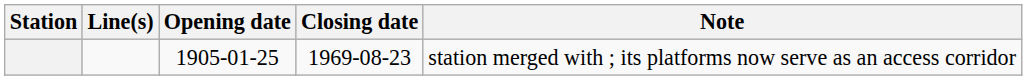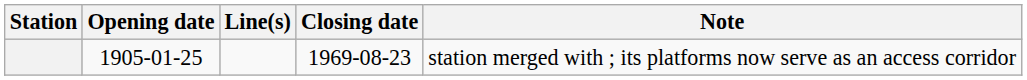columns swapped: Line(s) <-> Opening date
